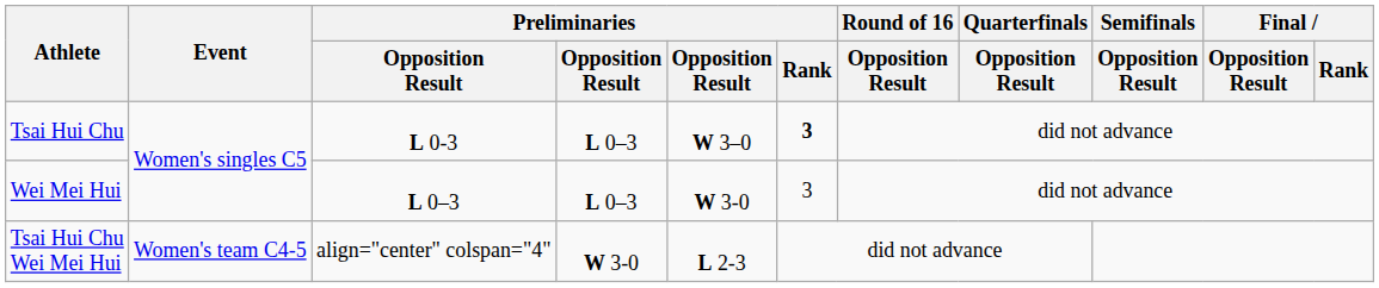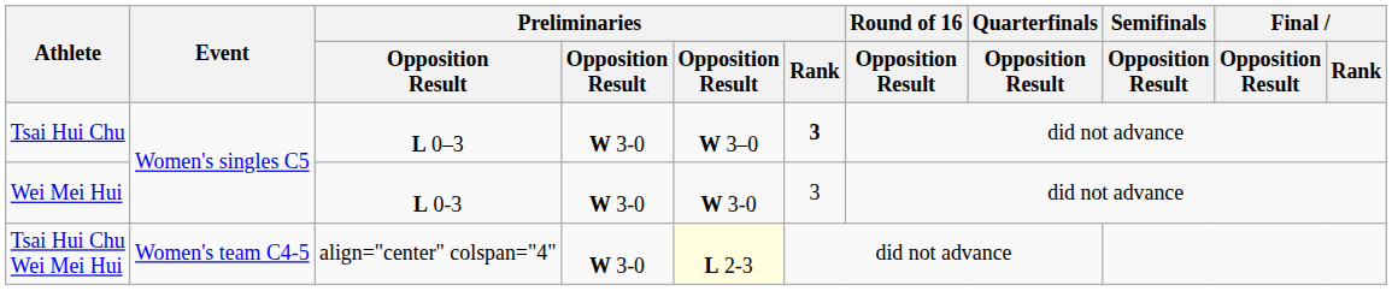Tsai Hui Chu | column 3: L 0-3 -> L 0–3
Tsai Hui Chu | column 4: L 0–3 -> W 3-0
Wei Mei Hui | column 3: L 0–3 -> L 0-3
Wei Mei Hui | column 4: L 0–3 -> W 3-0
Tsai Hui Chu Wei Mei Hui | column 5: no background -> lightyellow background
